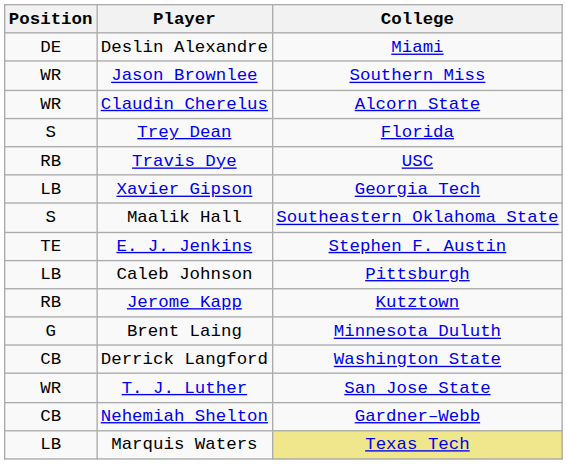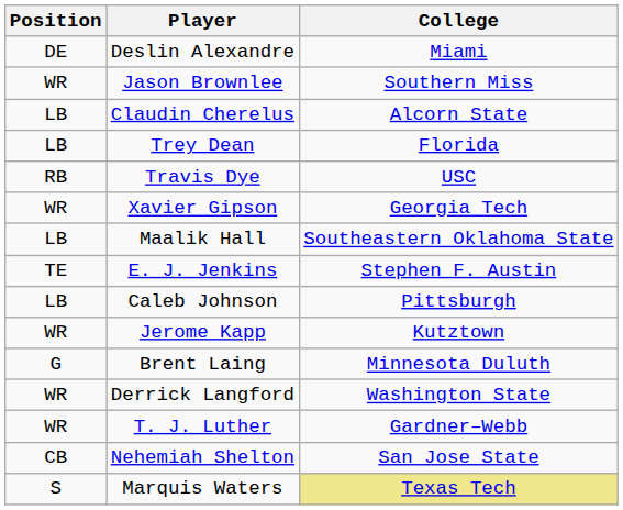Claudin Cherelus | Position: WR -> LB
Trey Dean | Position: S -> LB
Xavier Gipson | Position: LB -> WR
Maalik Hall | Position: S -> LB
Jerome Kapp | Position: RB -> WR
Derrick Langford | Position: CB -> WR
T. J. Luther | College: San Jose State -> Gardner–Webb
Nehemiah Shelton | College: Gardner–Webb -> San Jose State
Marquis Waters | Position: LB -> S
